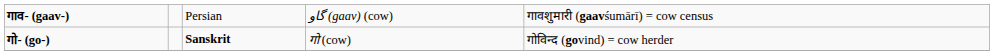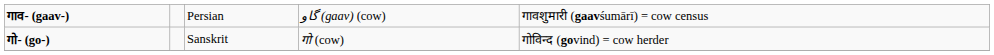गो- (go-) | column 3: bold -> normal
